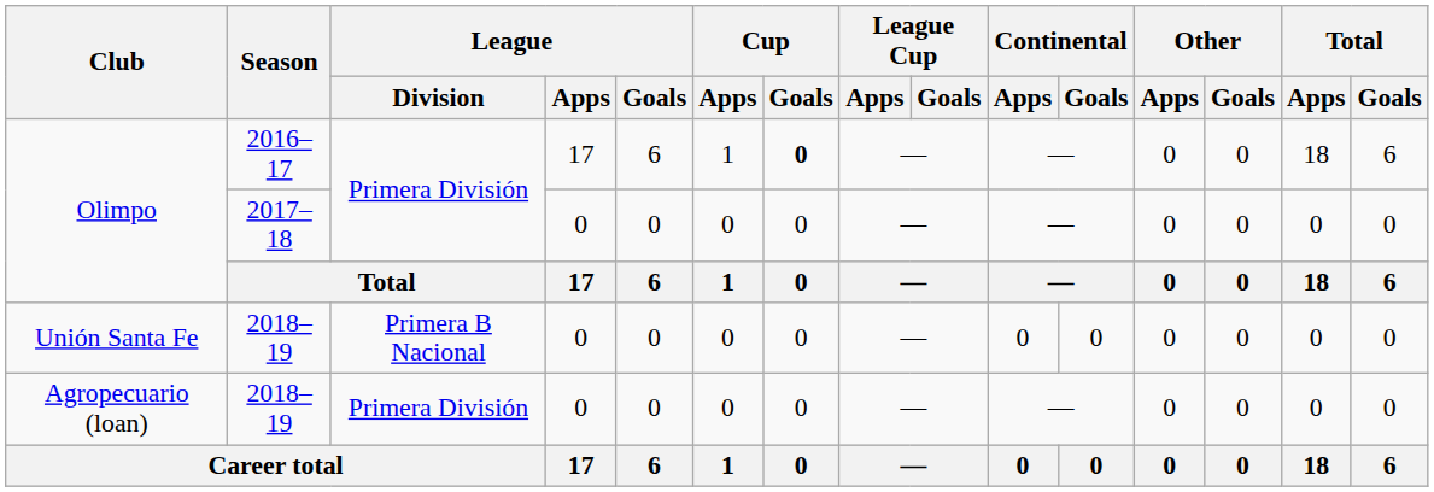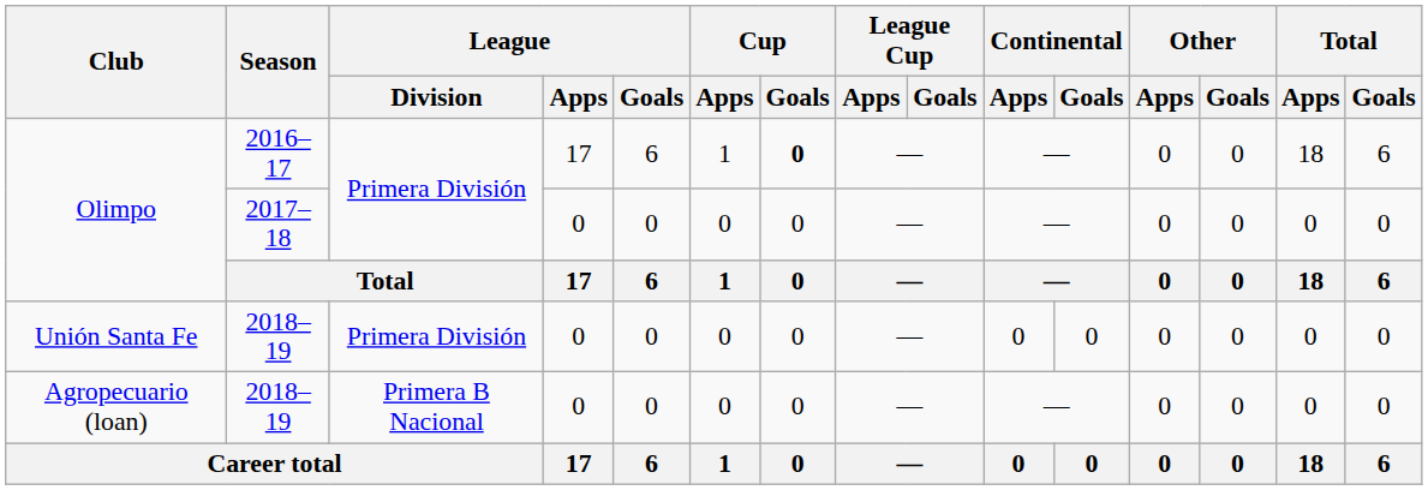Unión Santa Fe | League / Division: Primera B Nacional -> Primera División
Agropecuario (loan) | League / Division: Primera División -> Primera B Nacional
